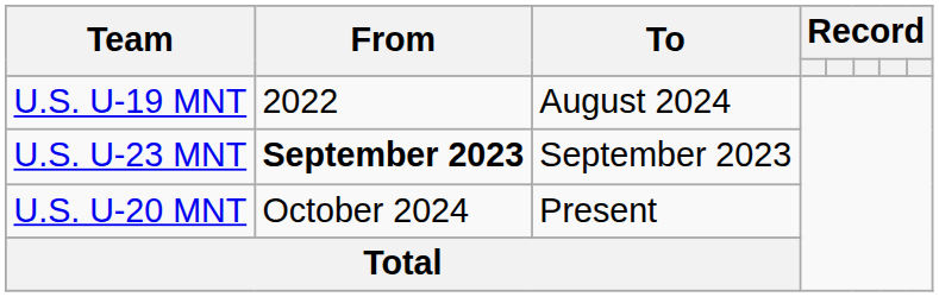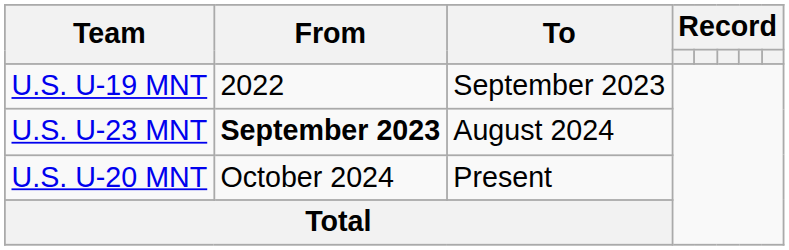U.S. U-19 MNT | To: August 2024 -> September 2023
U.S. U-23 MNT | To: September 2023 -> August 2024
